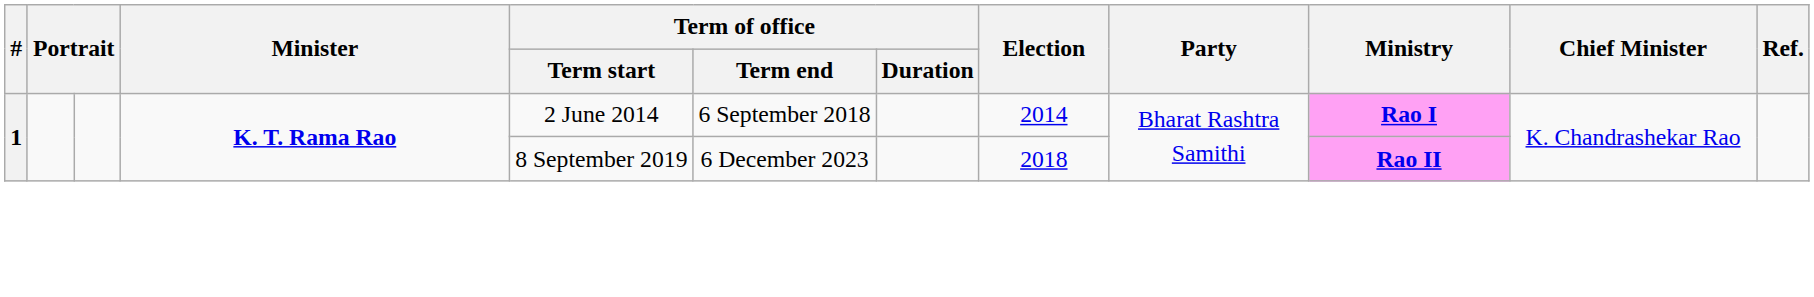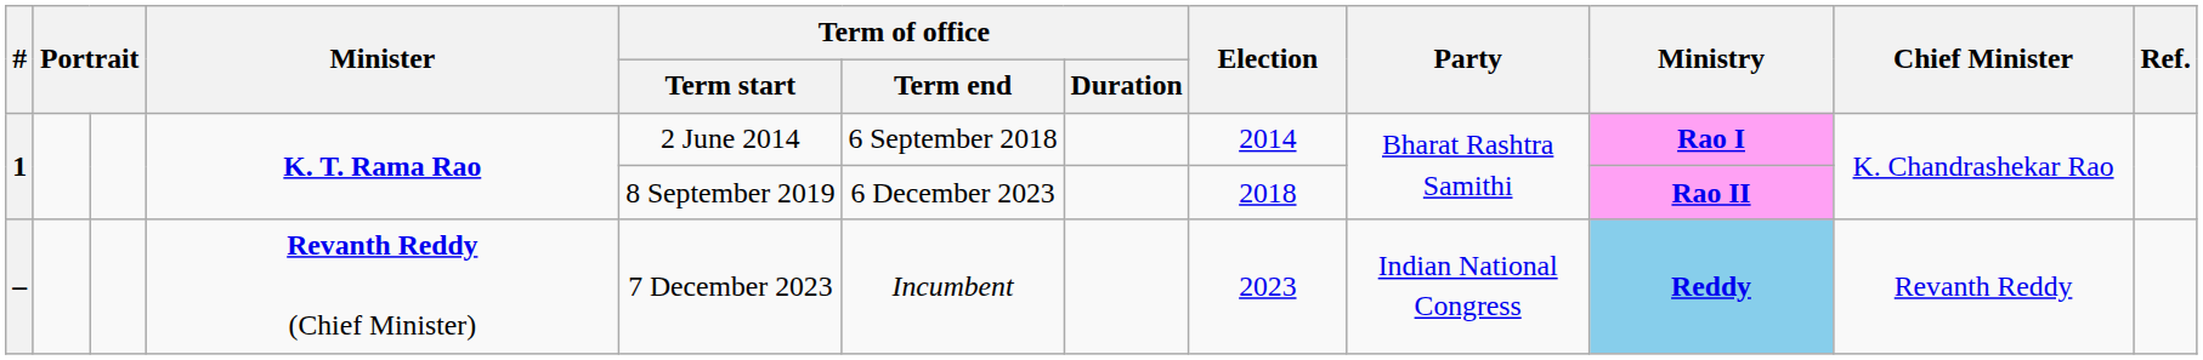+ row: – | Revanth Reddy (Chief Minister) | 7 December 2023 | Incumbent | 2023 | Indian National Congress | Reddy | Revanth Reddy
